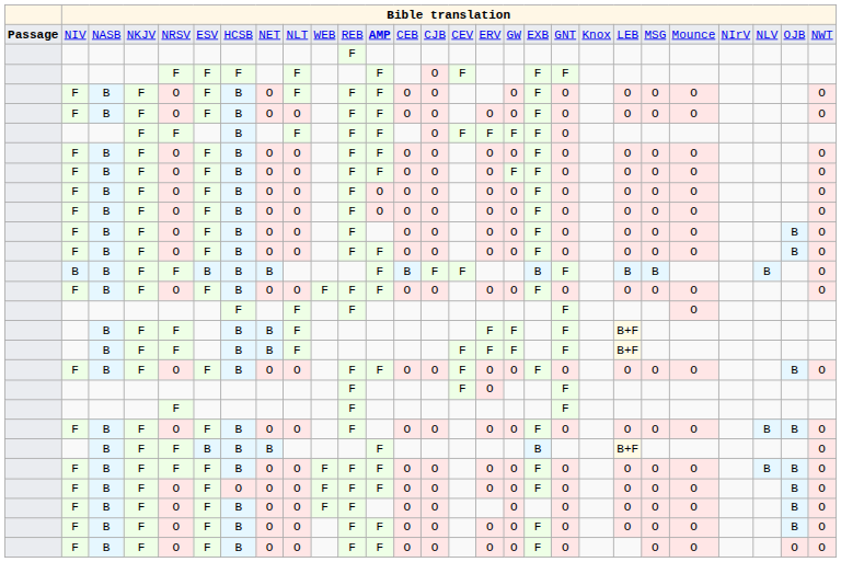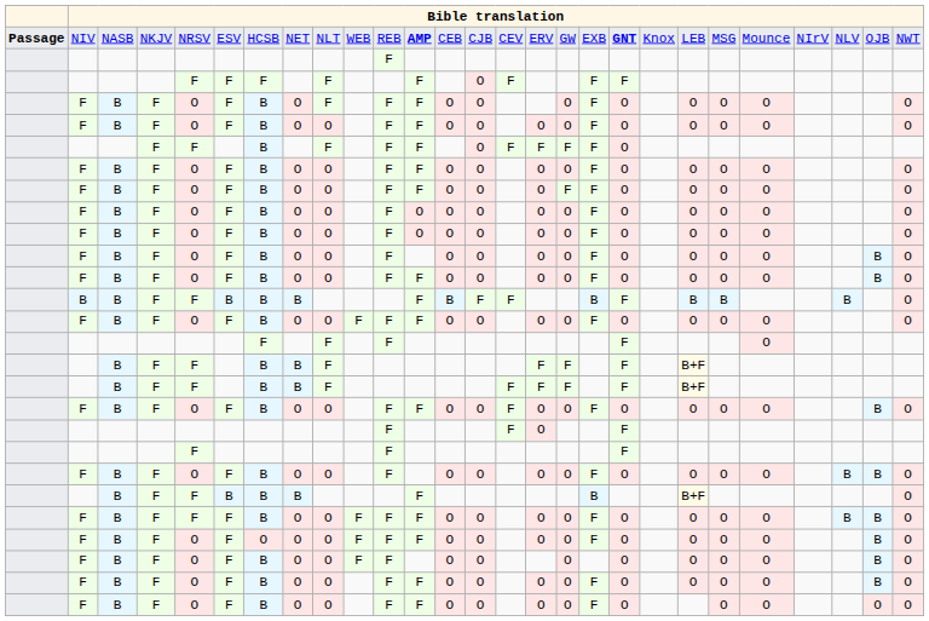NIV | column 19: normal -> bold
